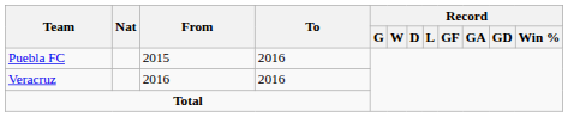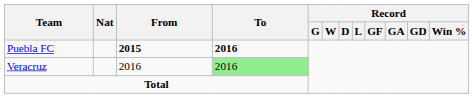Puebla FC | From: normal -> bold
Puebla FC | To: normal -> bold
Veracruz | To: no background -> lightgreen background
